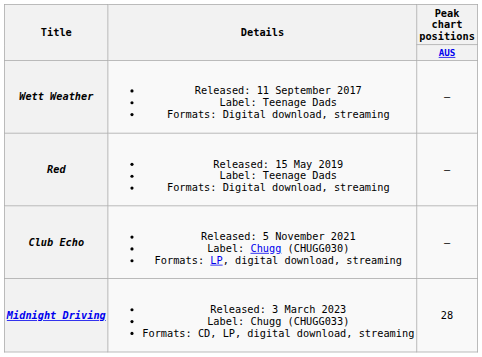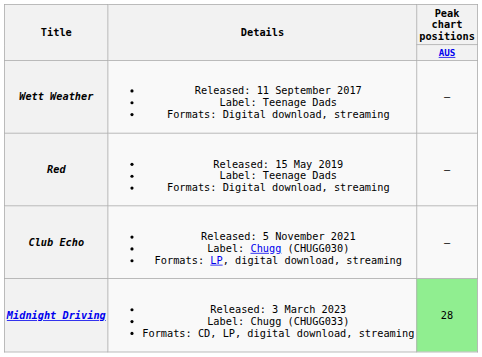Midnight Driving | Peak chart positions / AUS: no background -> lightgreen background
